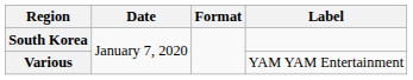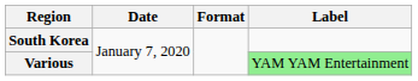Various | Label: no background -> lightgreen background
